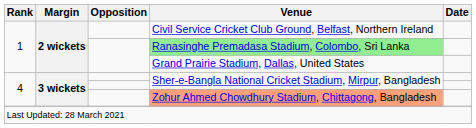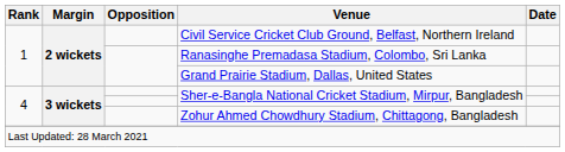Ranasinghe Premadasa Stadium, Colombo, Sri Lanka | Venue: lightgreen background -> no background
Zohur Ahmed Chowdhury Stadium, Chittagong, Bangladesh | Venue: lightsalmon background -> no background
